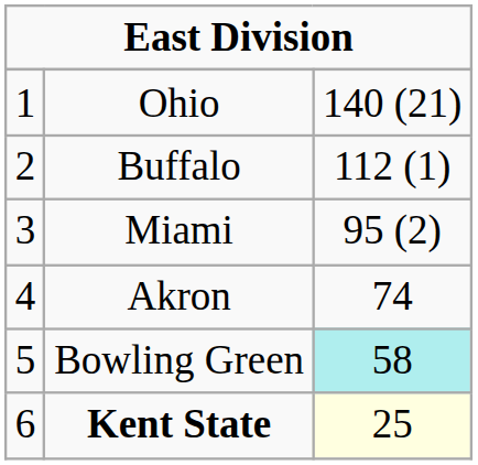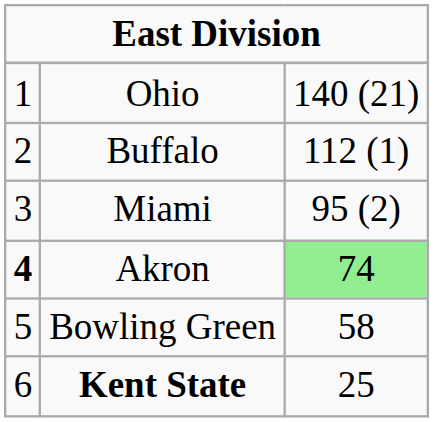Akron | column 1: normal -> bold
Akron | column 3: no background -> lightgreen background
Bowling Green | column 3: paleturquoise background -> no background
Kent State | column 3: lightyellow background -> no background
